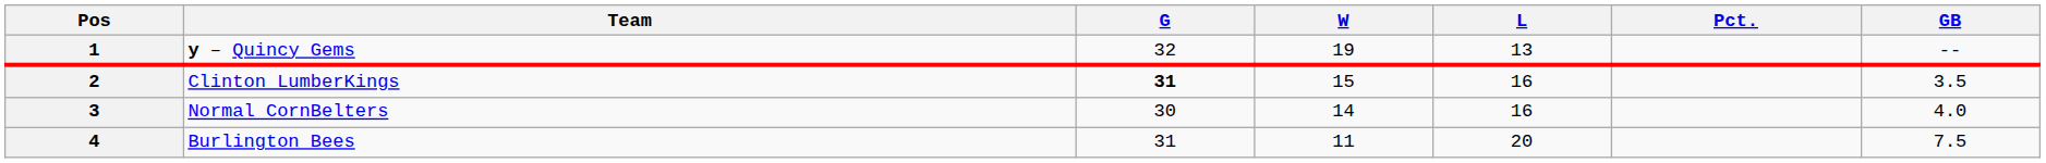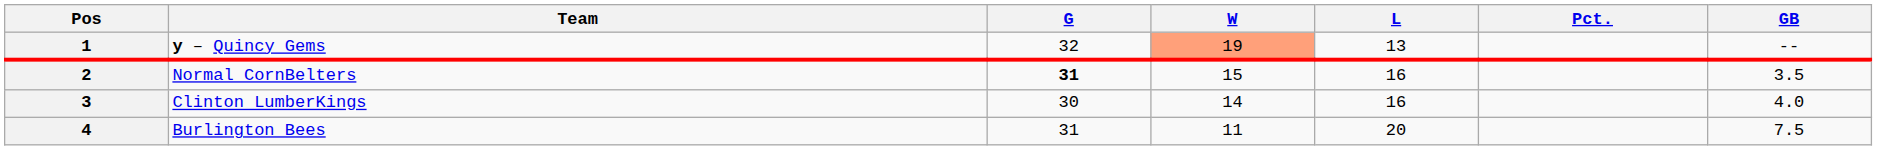1 | W: no background -> lightsalmon background
2 | Team: Clinton LumberKings -> Normal CornBelters
3 | Team: Normal CornBelters -> Clinton LumberKings
